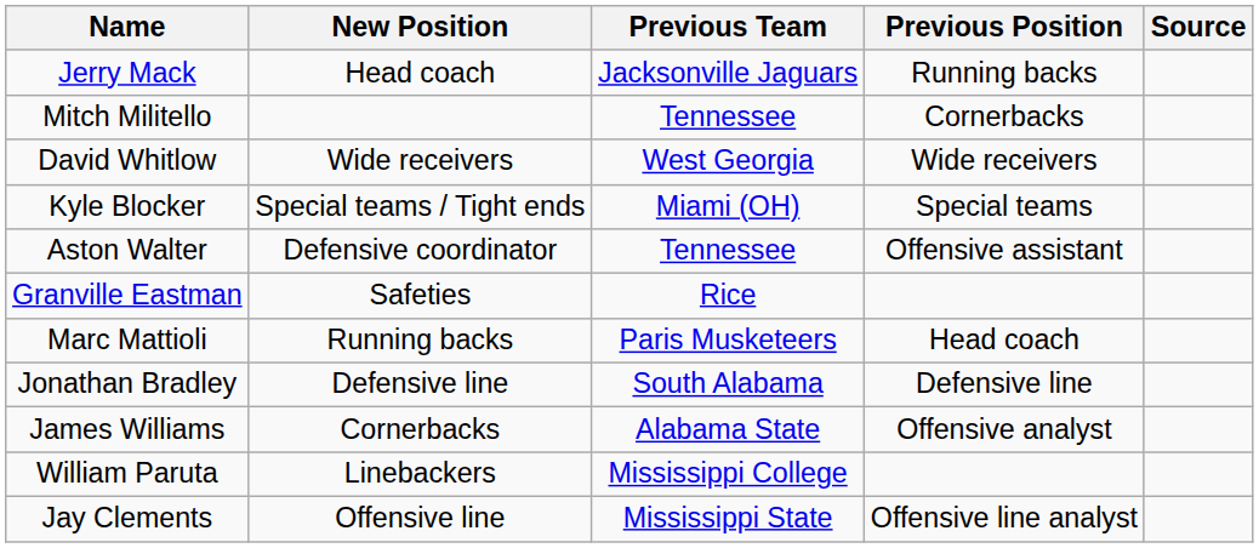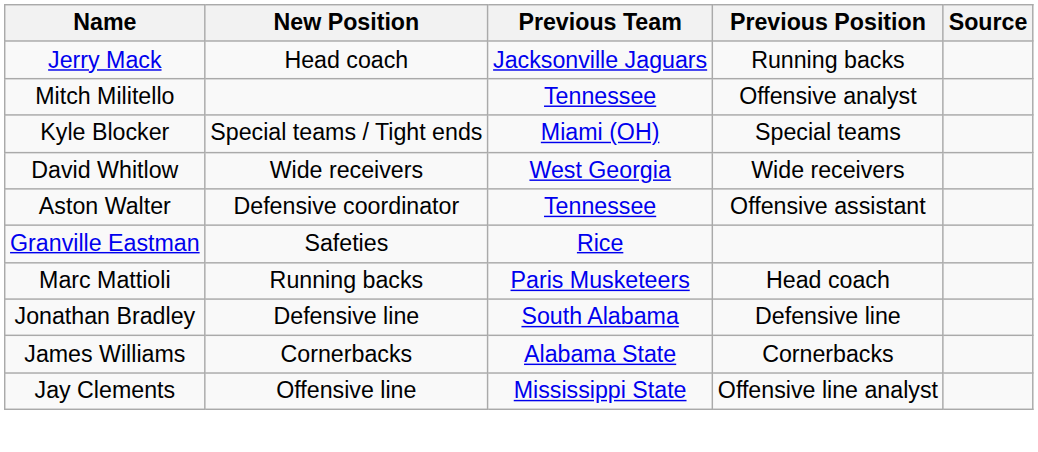Mitch Militello | Previous Position: Cornerbacks -> Offensive analyst
rows swapped: Kyle Blocker <-> David Whitlow
James Williams | Previous Position: Offensive analyst -> Cornerbacks
- row: William Paruta | Linebackers | Mississippi College
